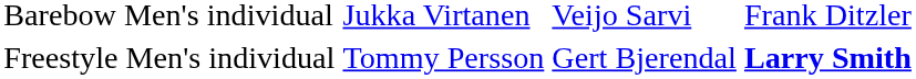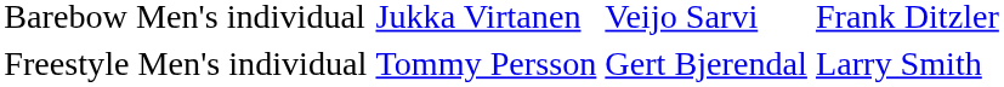Freestyle Men's individual | column 4: bold -> normal
